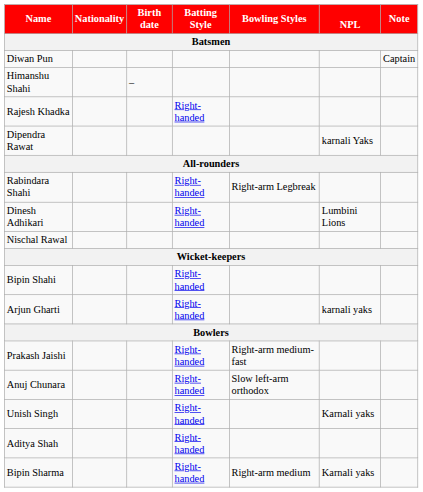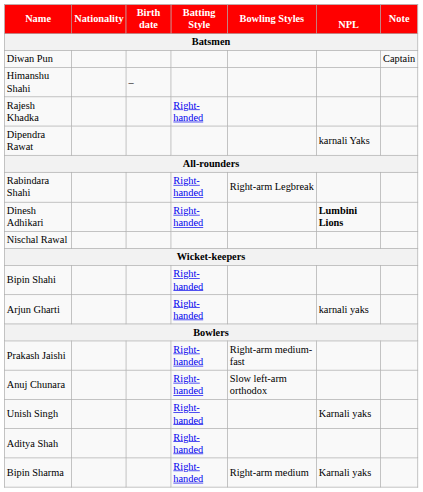Dinesh Adhikari | NPL: normal -> bold
